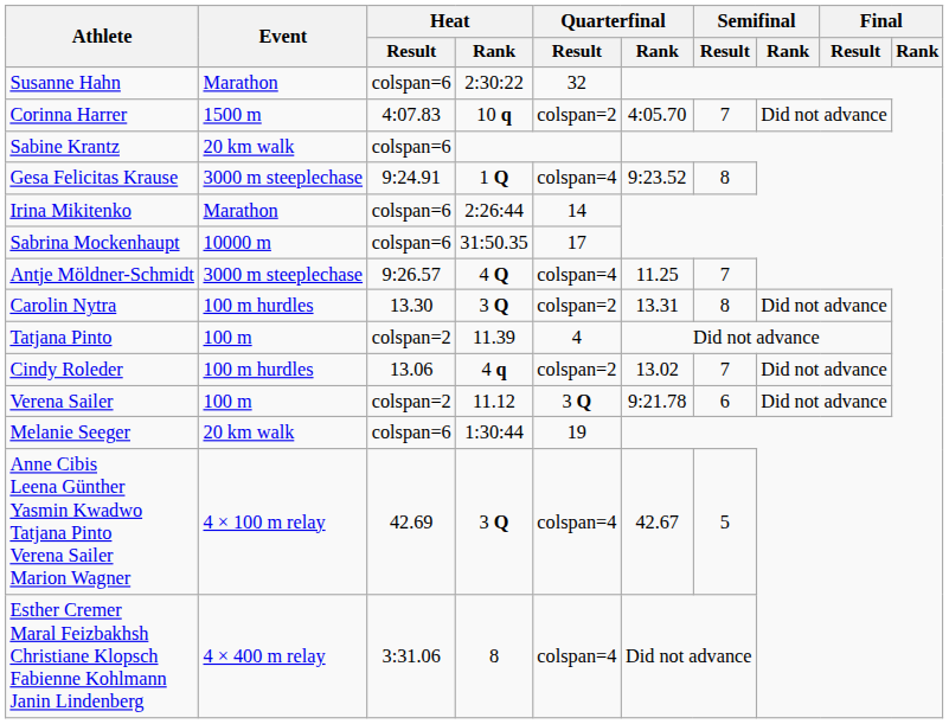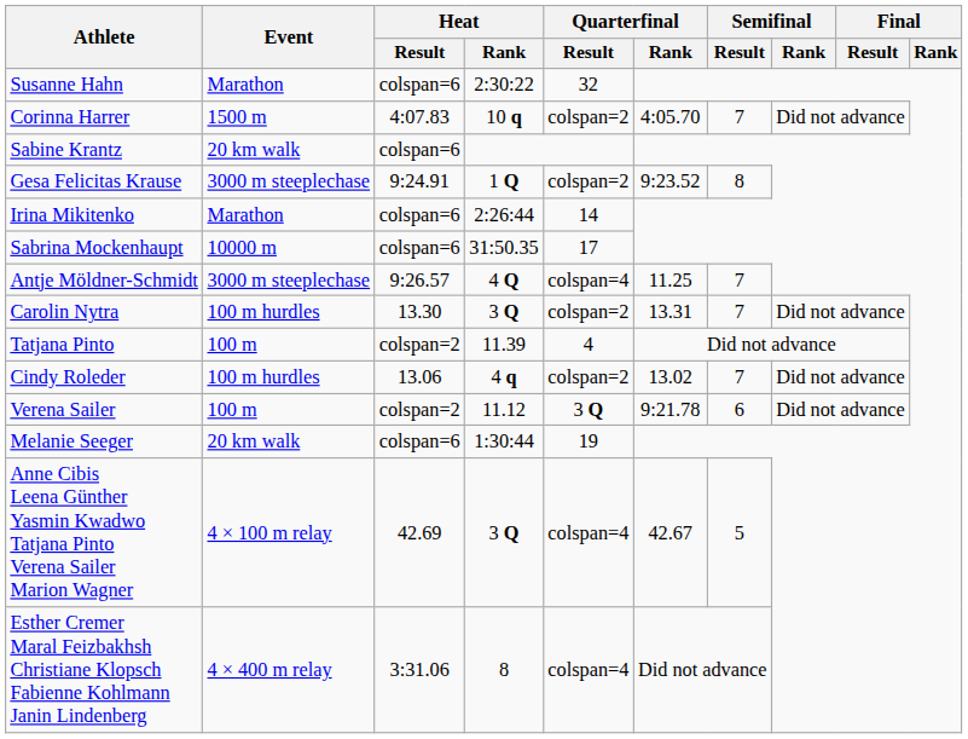Gesa Felicitas Krause | Quarterfinal / Result: colspan=4 -> colspan=2
Carolin Nytra | Semifinal / Result: 8 -> 7
